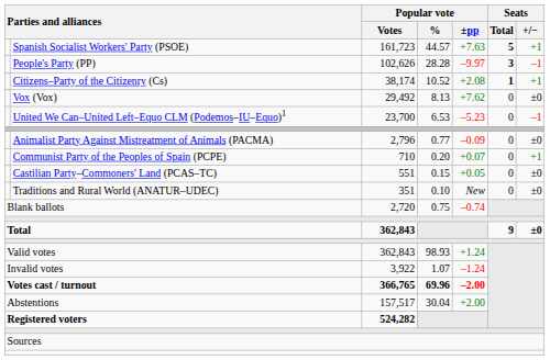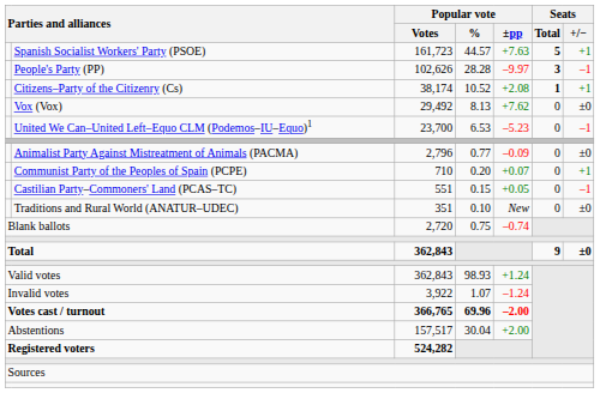Castilian Party–Commoners' Land (PCAS–TC) | Seats / +/−: ±0 -> –1
